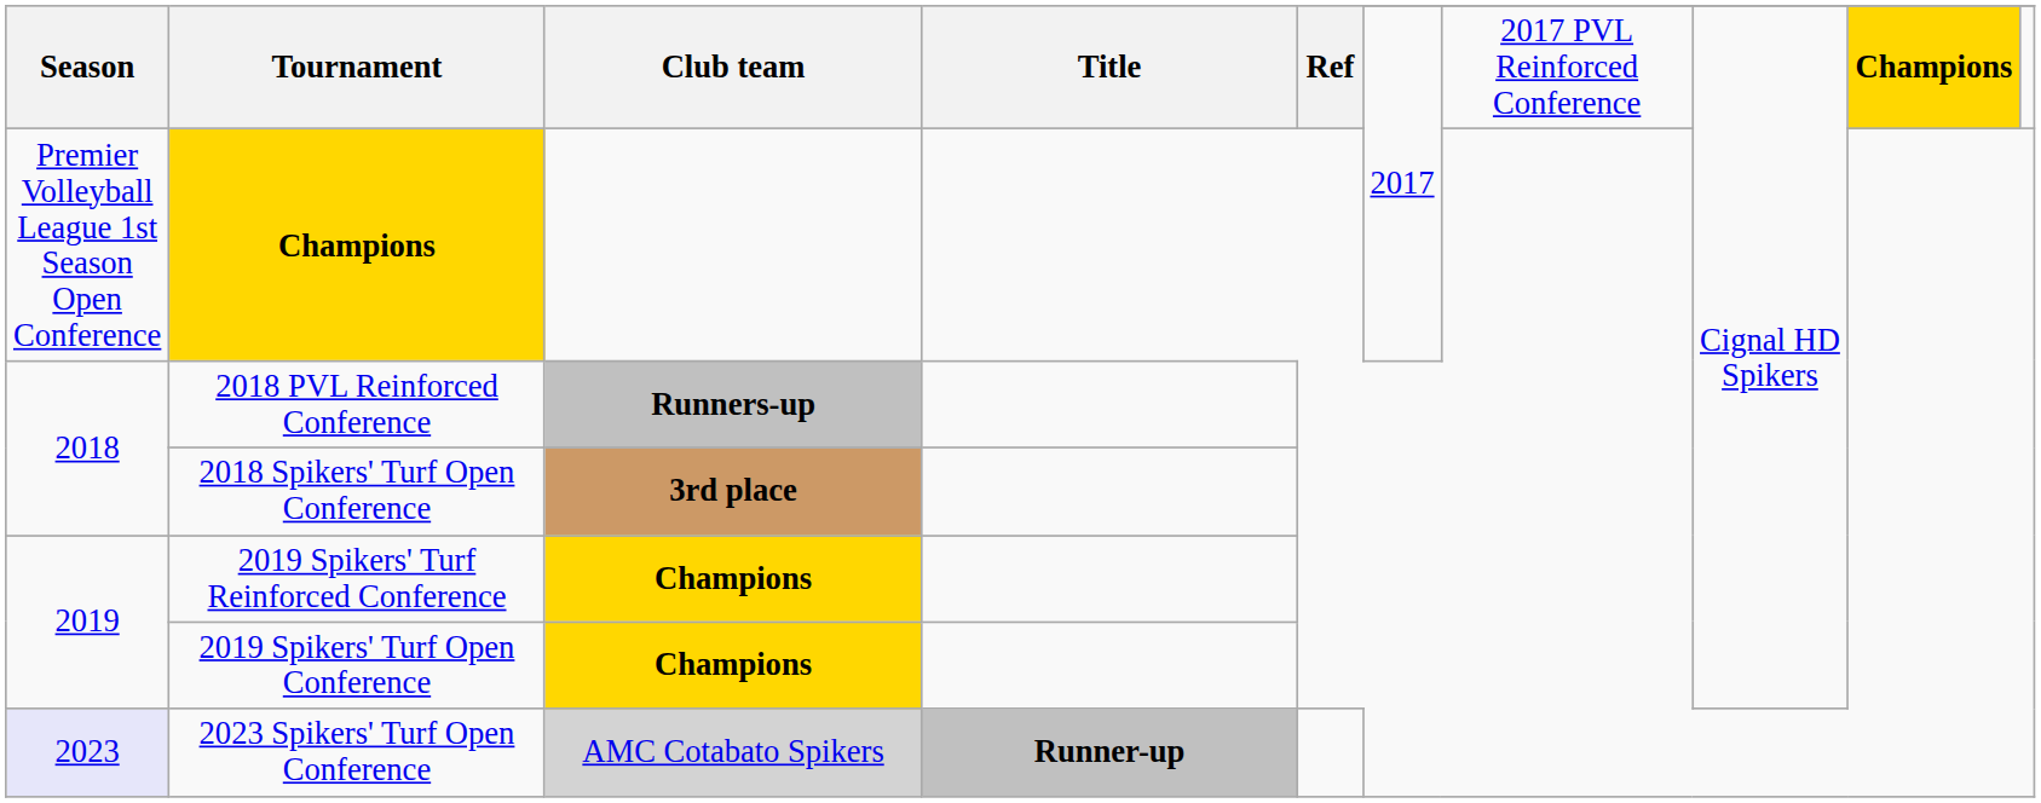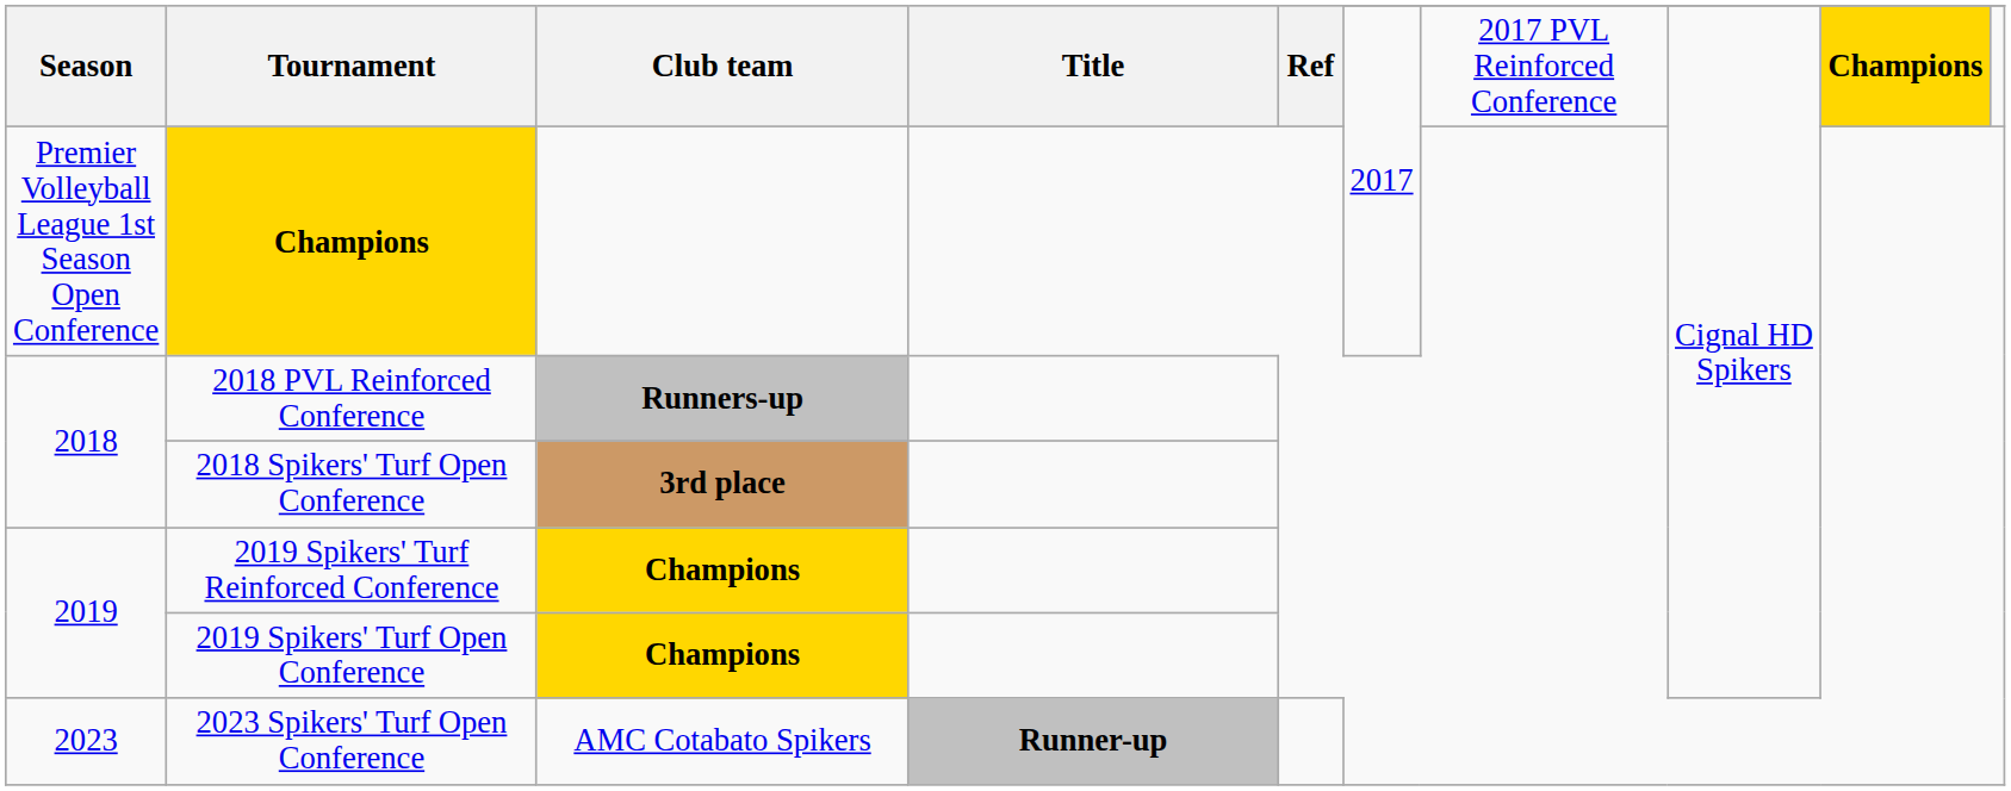2023 Spikers' Turf Open Conference | Season: lavender background -> no background
2023 Spikers' Turf Open Conference | Club team: lightgrey background -> no background
